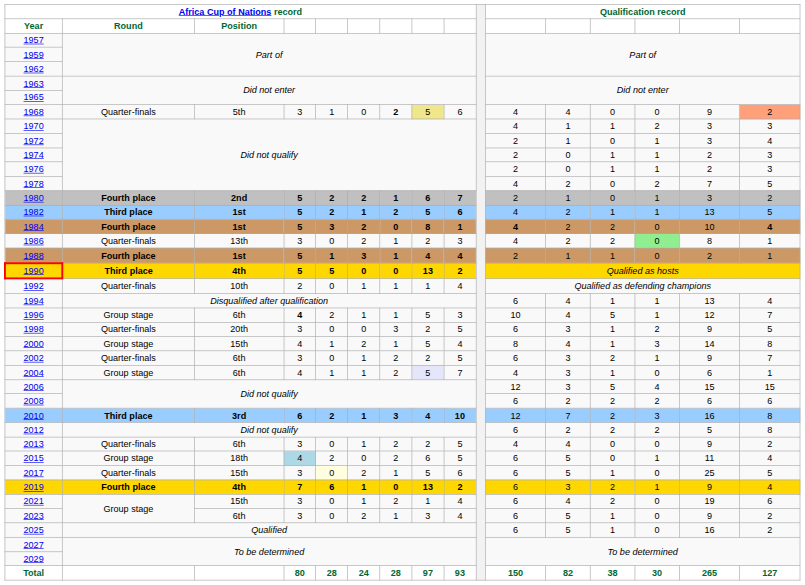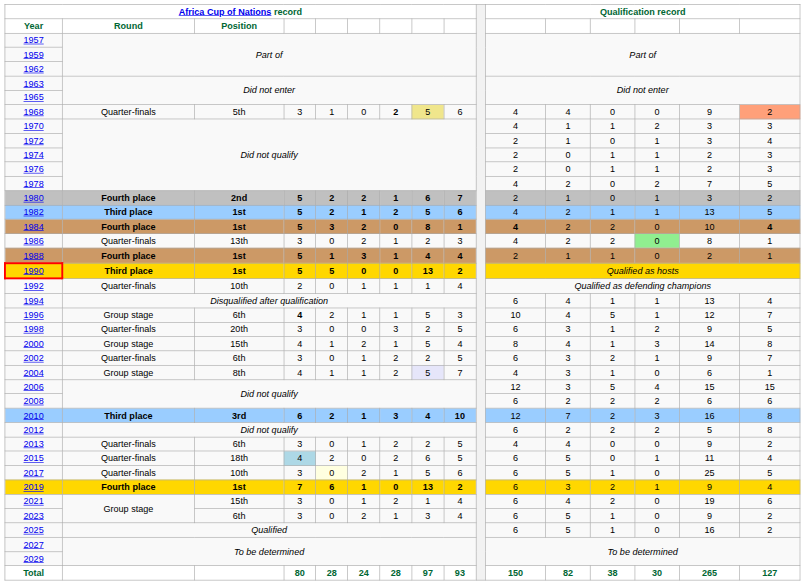1990 | Africa Cup of Nations record / Position: 4th -> 1st
2004 | Africa Cup of Nations record / Position: 6th -> 8th
2015 | Africa Cup of Nations record / Round: Group stage -> Quarter-finals
2017 | Africa Cup of Nations record / Position: 15th -> 10th
2019 | Africa Cup of Nations record / Position: 4th -> 1st
